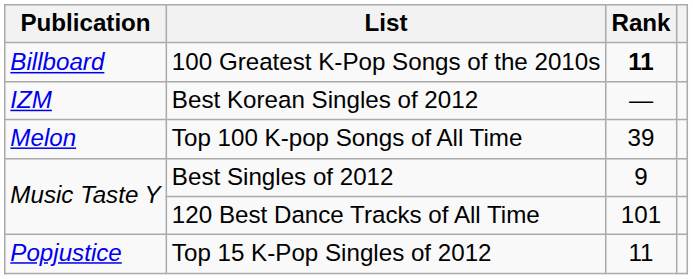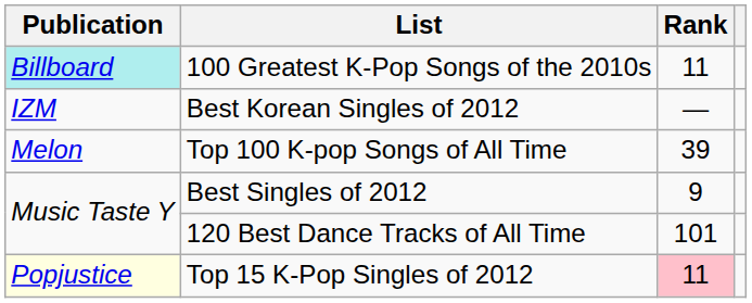100 Greatest K-Pop Songs of the 2010s | Publication: no background -> paleturquoise background
100 Greatest K-Pop Songs of the 2010s | Rank: bold -> normal
Top 15 K‑Pop Singles of 2012 | Publication: no background -> lightyellow background
Top 15 K‑Pop Singles of 2012 | Rank: no background -> pink background
